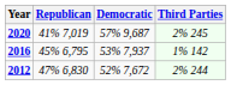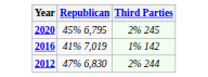- column: Democratic | 57% 9,687 | 53% 7,937 | 52% 7,672
2020 | Republican: 41% 7,019 -> 45% 6,795
2016 | Republican: 45% 6,795 -> 41% 7,019
